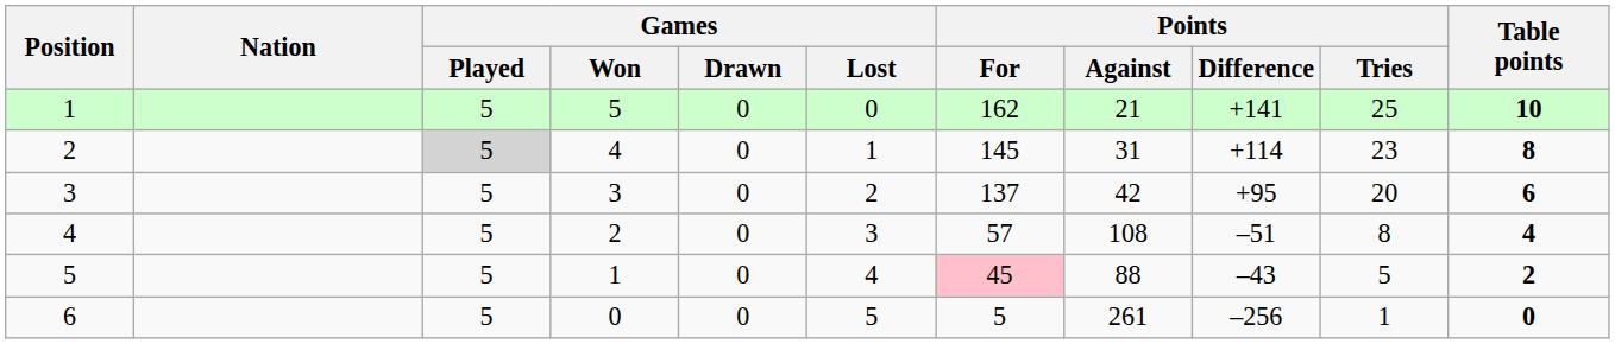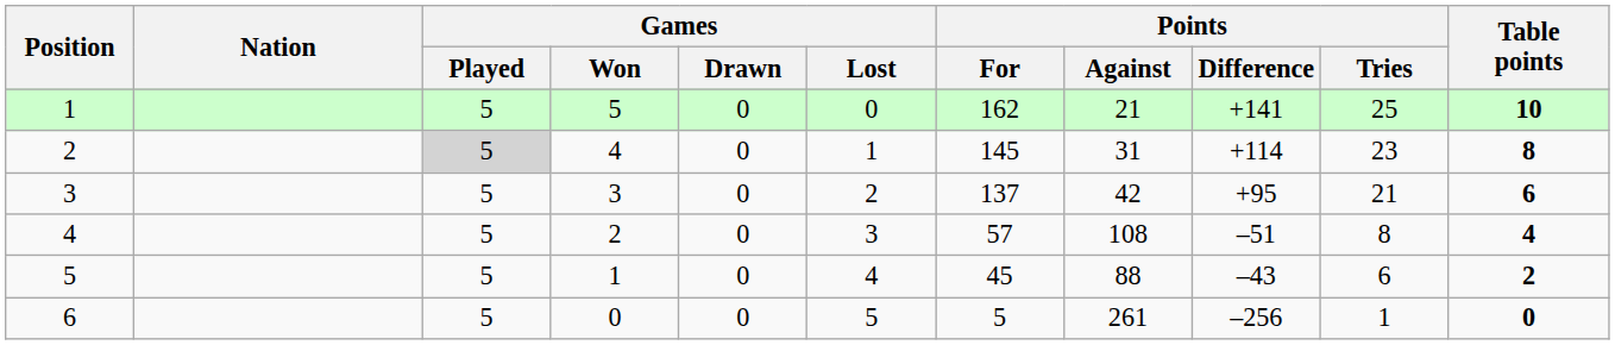row 5 | Points / Tries: 20 -> 21
row 7 | Points / For: pink background -> no background
row 7 | Points / Tries: 5 -> 6
